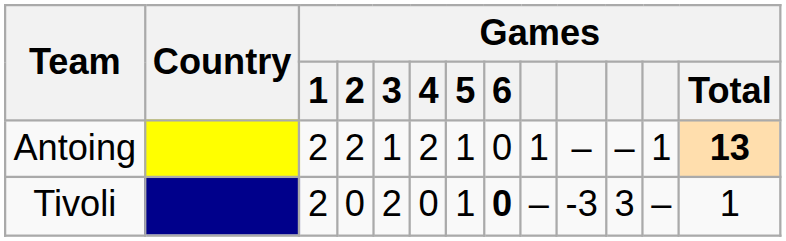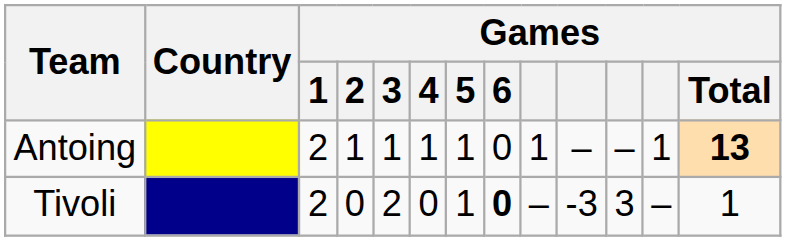Antoing | Games / 2: 2 -> 1
Antoing | Games / 4: 2 -> 1
